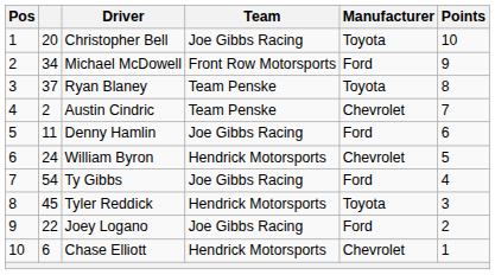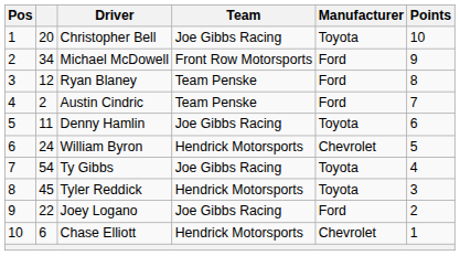Ryan Blaney | column 2: 37 -> 12
Ryan Blaney | Manufacturer: Toyota -> Ford
Austin Cindric | Manufacturer: Chevrolet -> Ford
Denny Hamlin | Manufacturer: Ford -> Toyota
Ty Gibbs | Manufacturer: Ford -> Toyota
